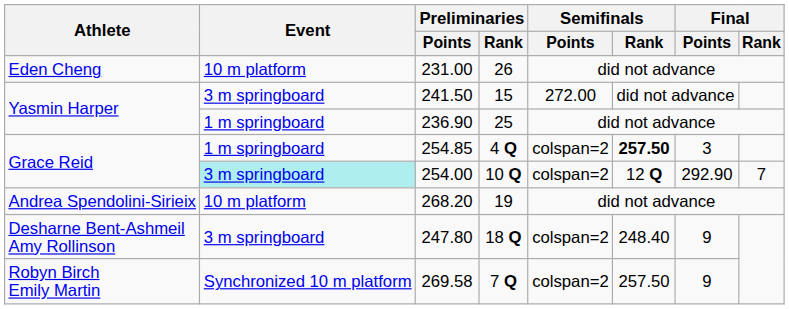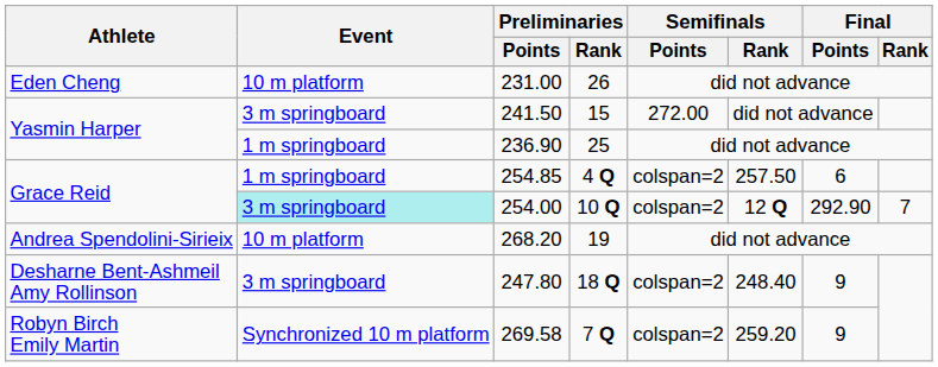254.85 | Semifinals / Rank: bold -> normal
254.85 | Final / Points: 3 -> 6
269.58 | Semifinals / Rank: 257.50 -> 259.20
